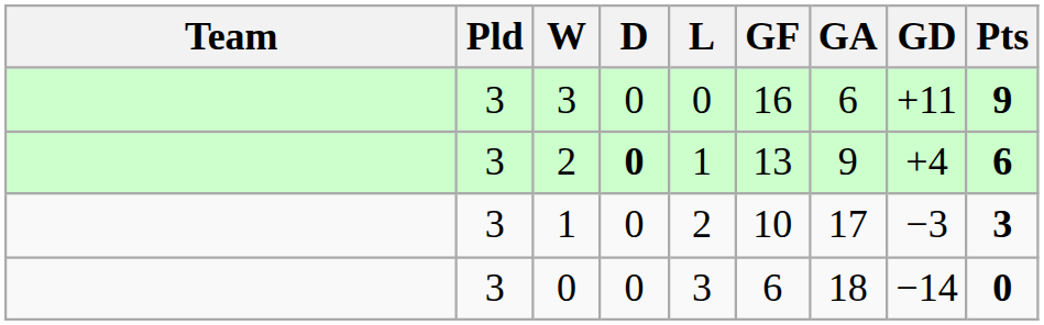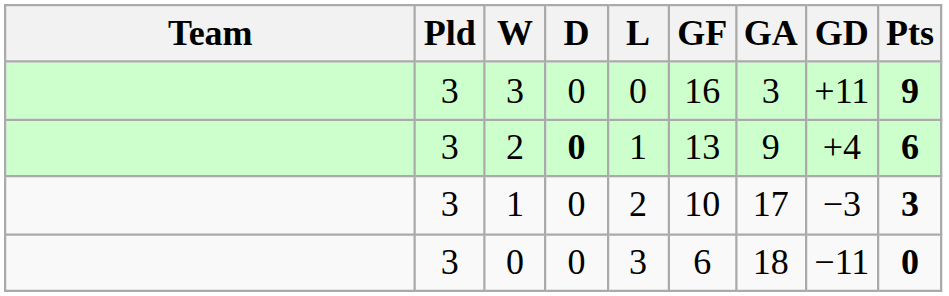row 2 | GA: 6 -> 3
row 5 | GD: −14 -> −11
